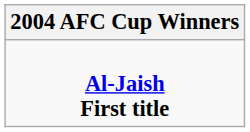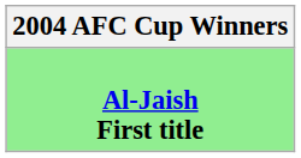row 2 | column 1: no background -> lightgreen background
